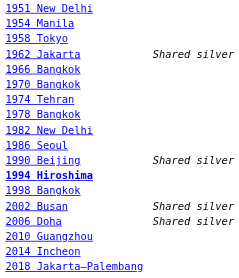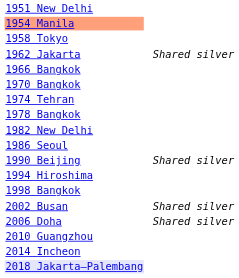1954 Manila | column 1: no background -> lightsalmon background
1994 Hiroshima | column 1: bold -> normal
2018 Jakarta–Palembang | column 1: no background -> lavender background
